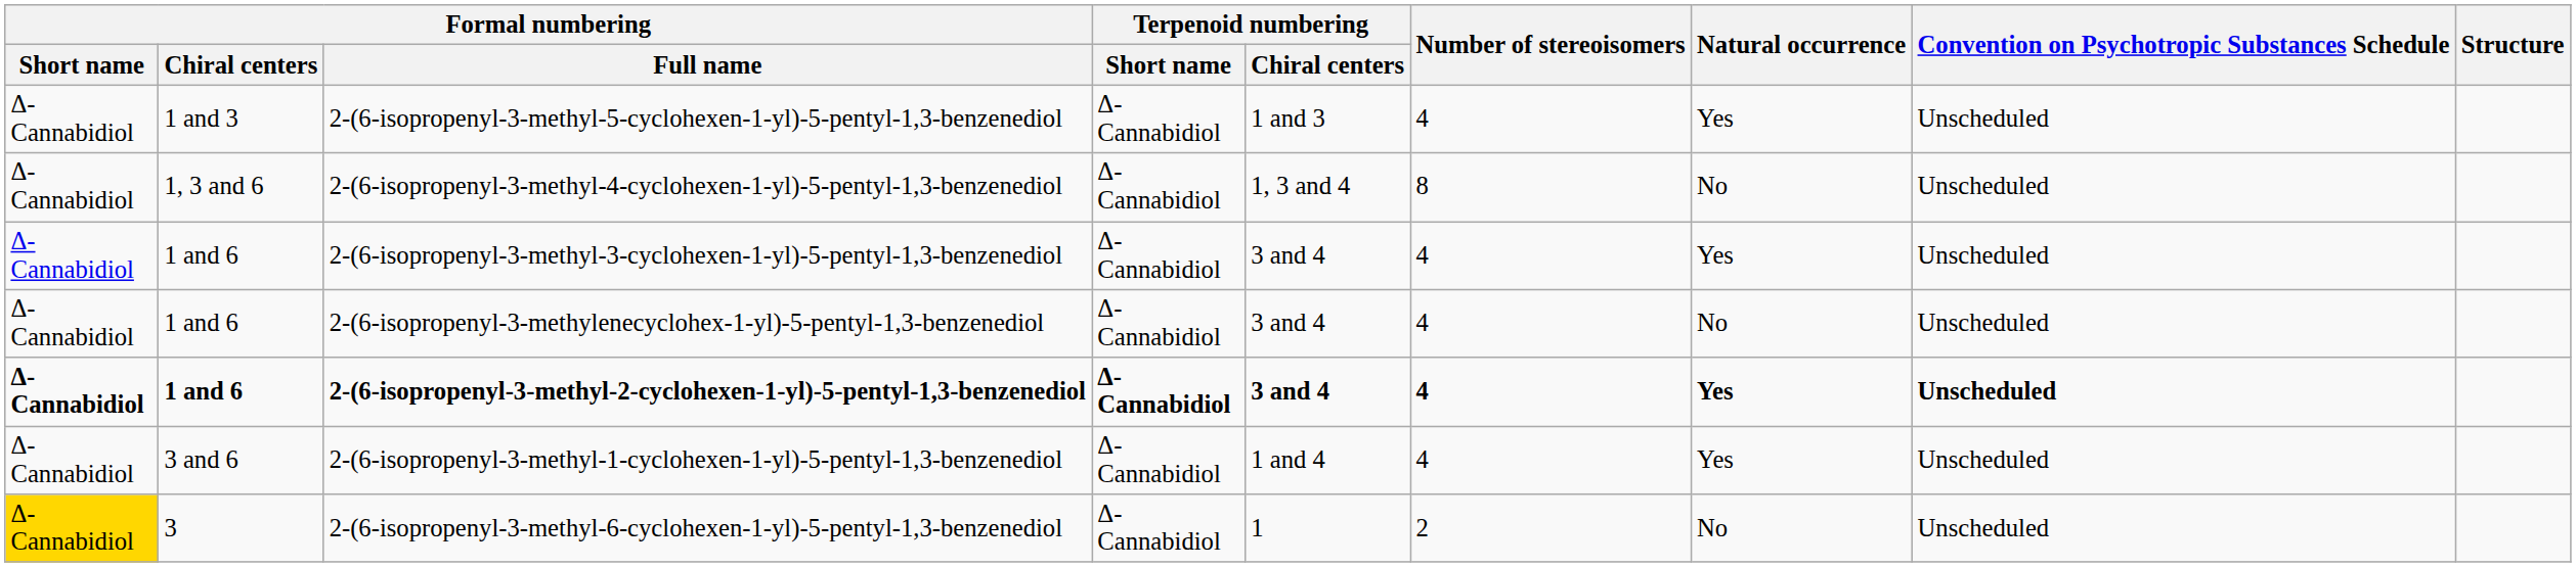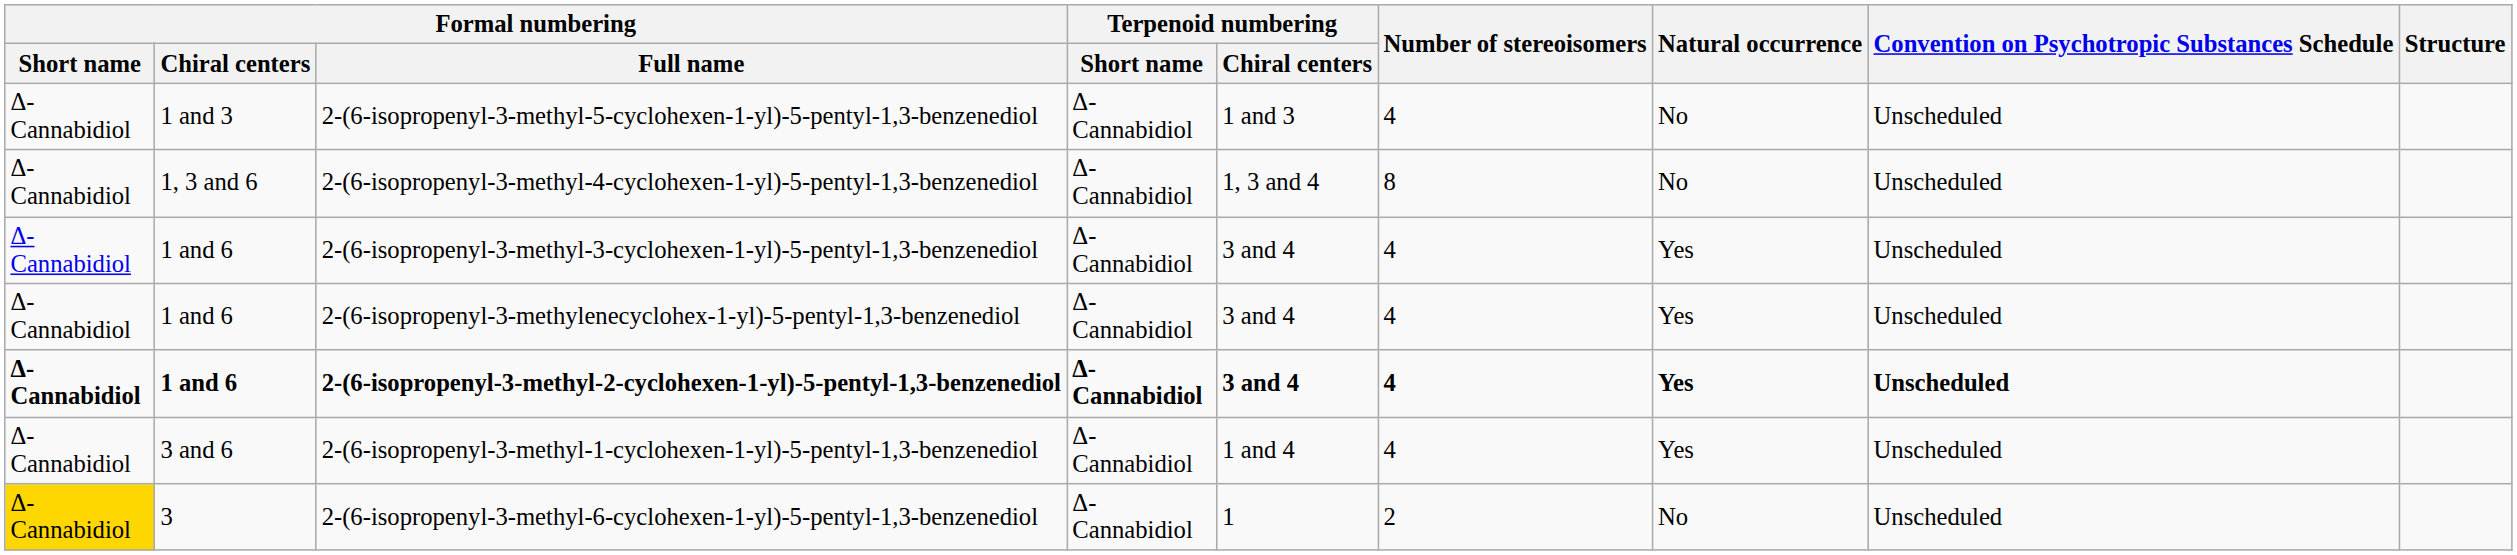row 3 | Natural occurrence: Yes -> No
row 6 | Natural occurrence: No -> Yes
